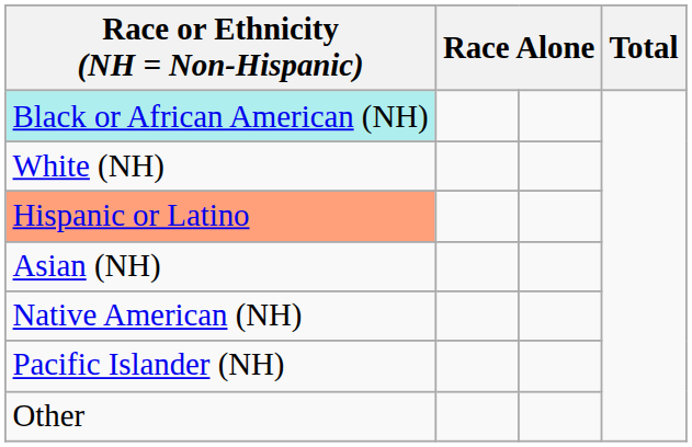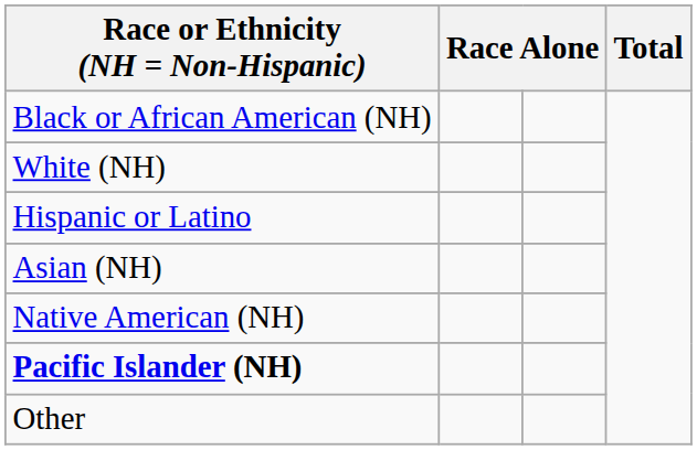Black or African American (NH) | Race or Ethnicity (NH = Non-Hispanic): paleturquoise background -> no background
Hispanic or Latino | Race or Ethnicity (NH = Non-Hispanic): lightsalmon background -> no background
Pacific Islander (NH) | Race or Ethnicity (NH = Non-Hispanic): normal -> bold
